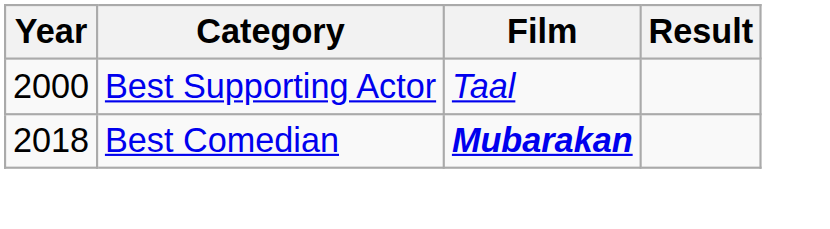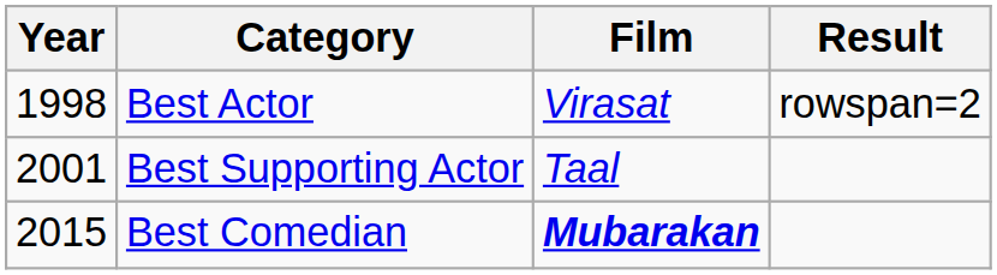+ row: 1998 | Best Actor | Virasat | rowspan=2
Best Supporting Actor | Year: 2000 -> 2001
Best Comedian | Year: 2018 -> 2015
